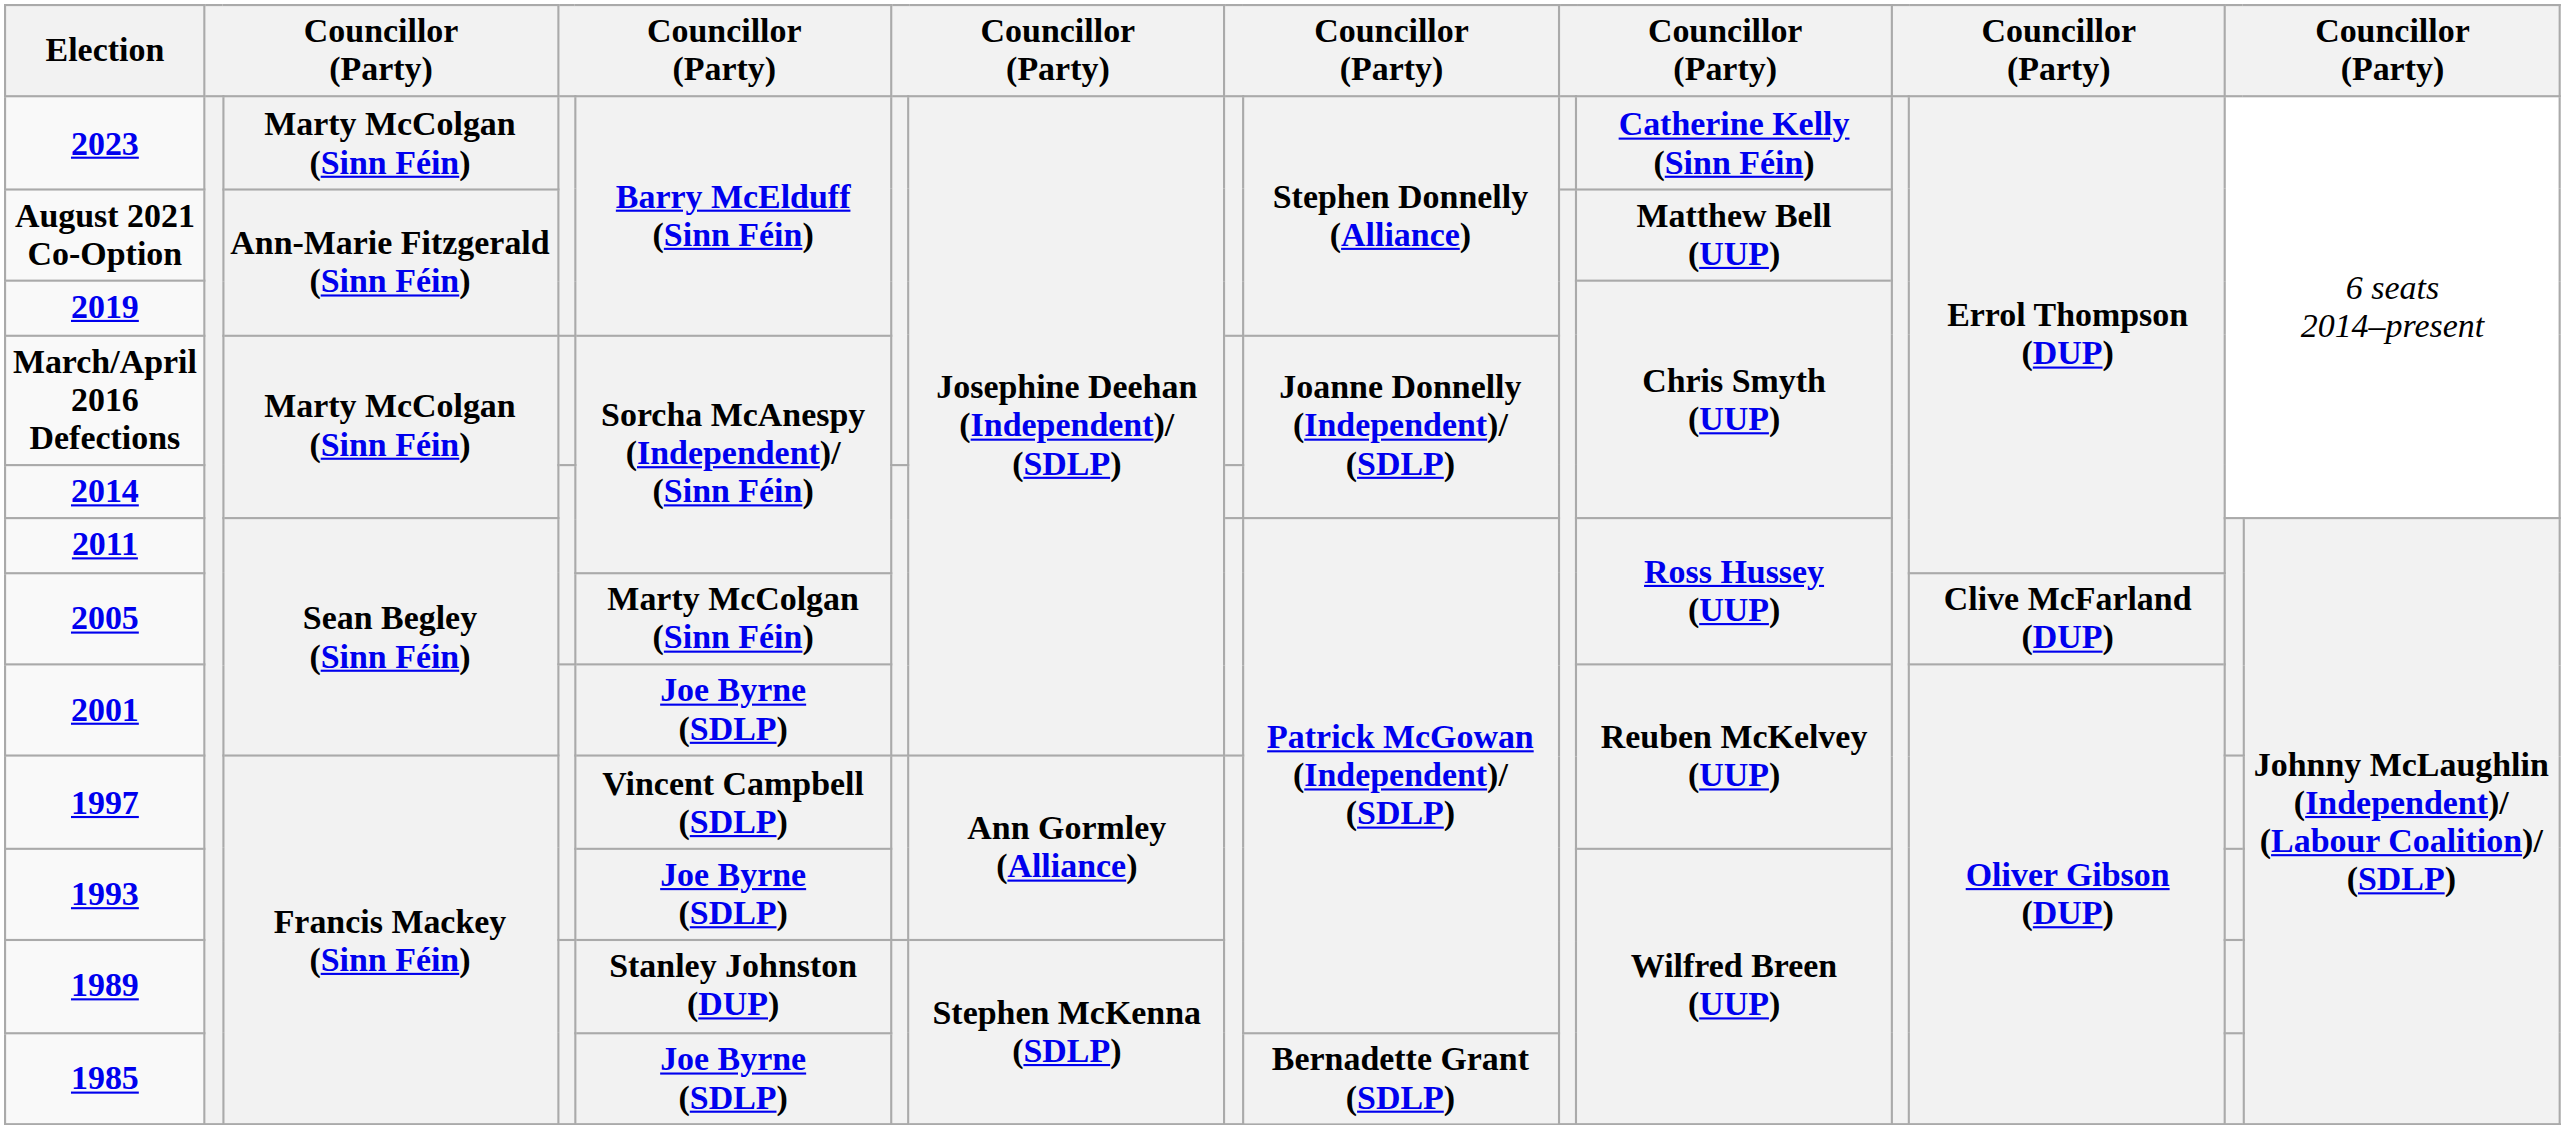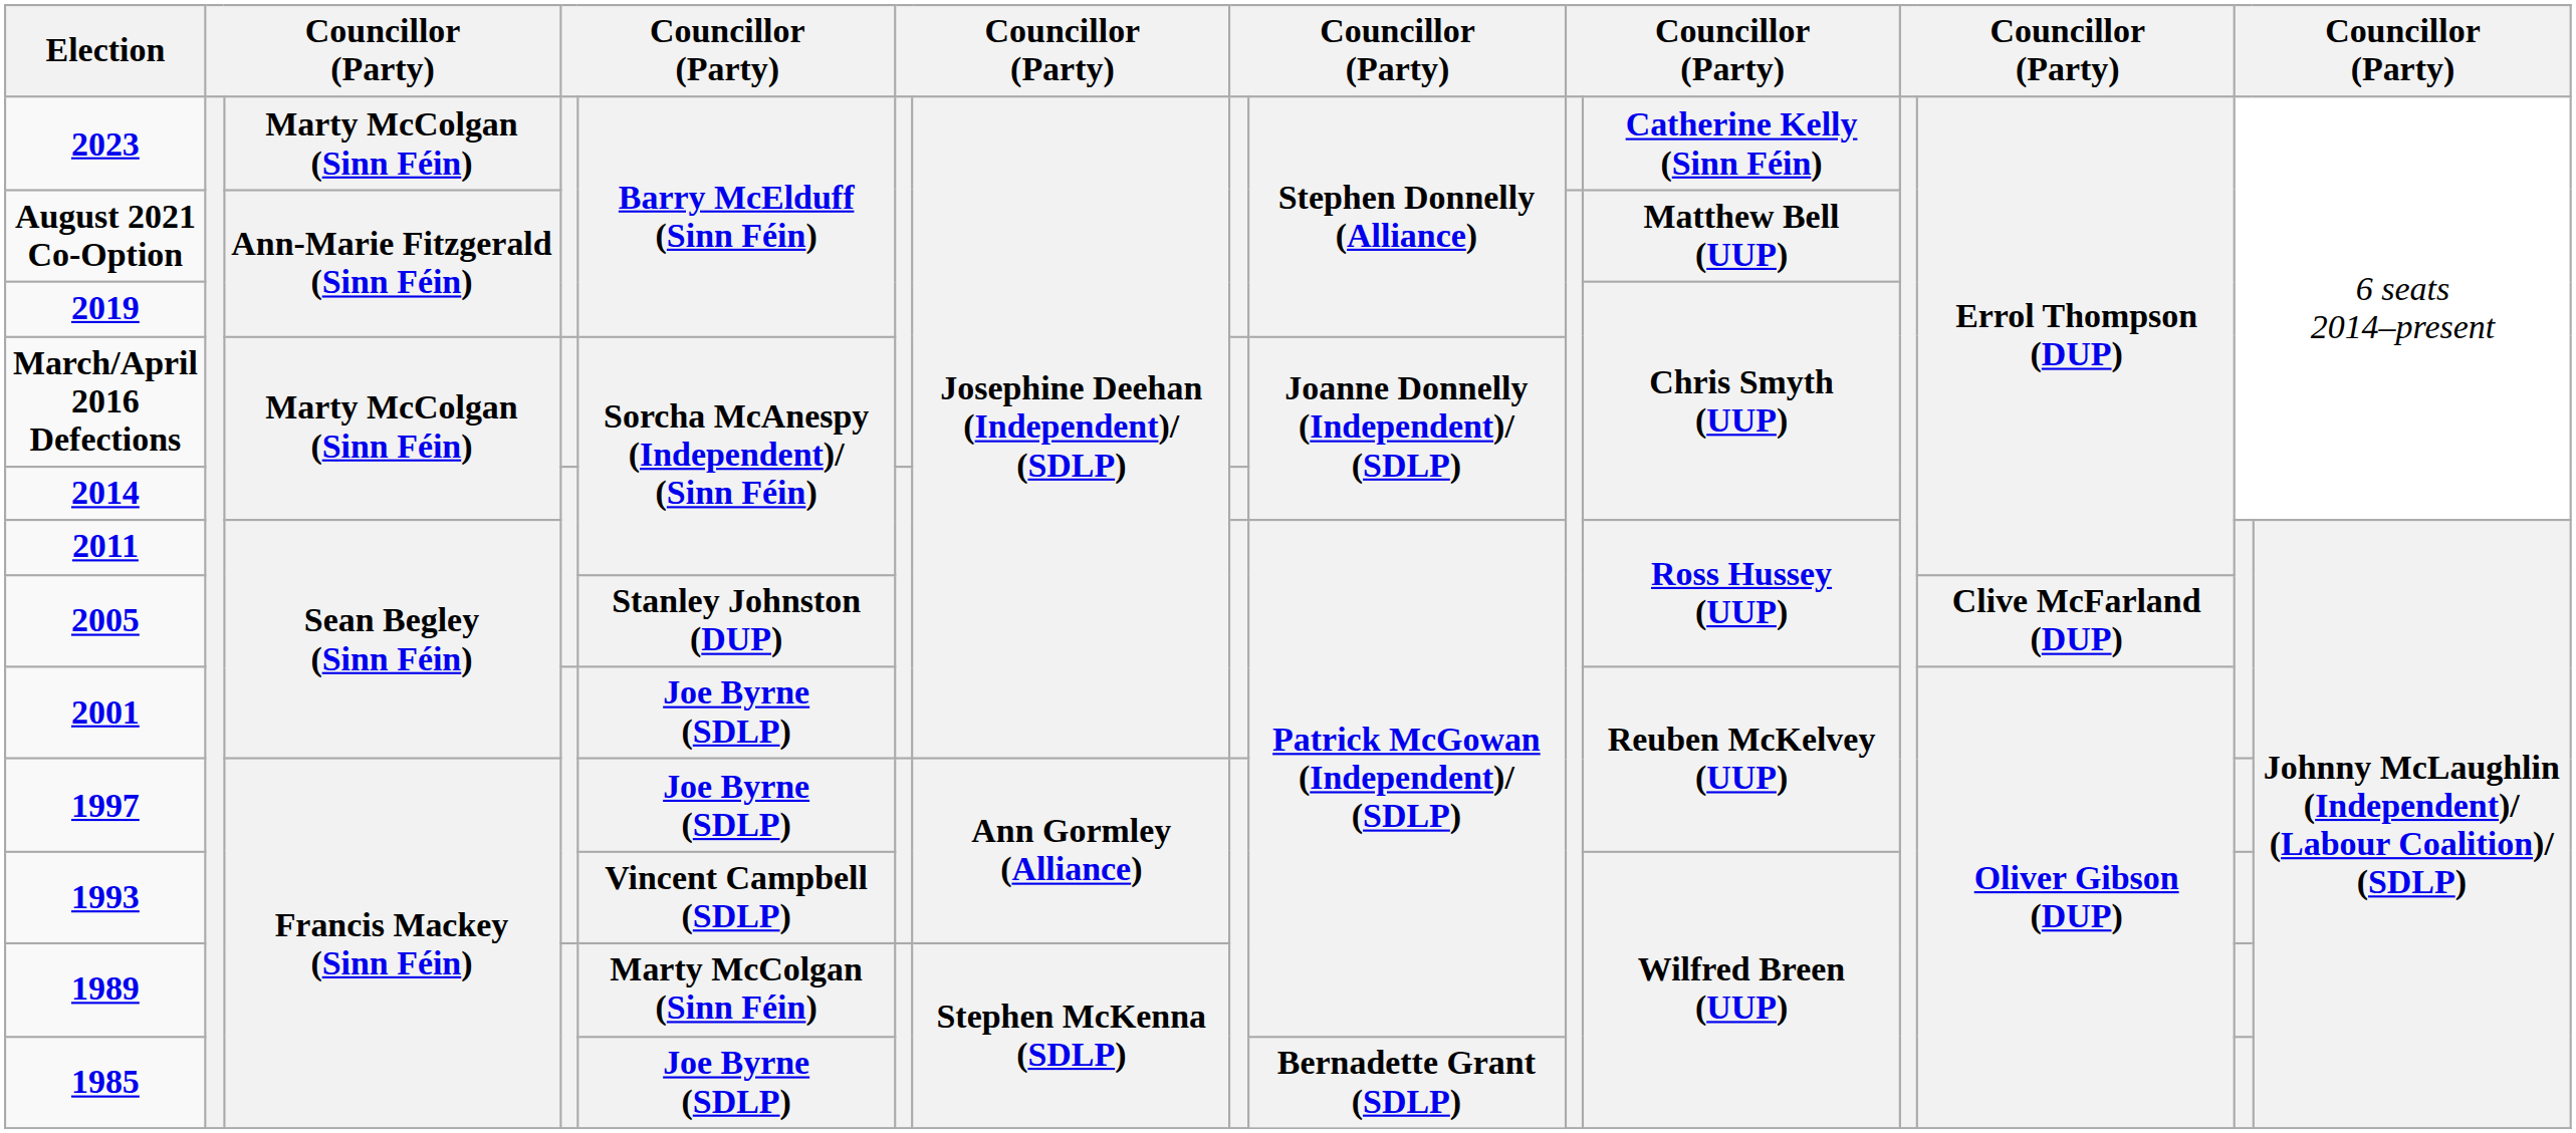2005 | column 5: Marty McColgan (Sinn Féin) -> Stanley Johnston (DUP)
1997 | column 5: Vincent Campbell (SDLP) -> Joe Byrne (SDLP)
1993 | column 5: Joe Byrne (SDLP) -> Vincent Campbell (SDLP)
1989 | column 5: Stanley Johnston (DUP) -> Marty McColgan (Sinn Féin)
